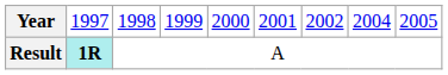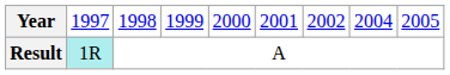Result | column 2: bold -> normal
